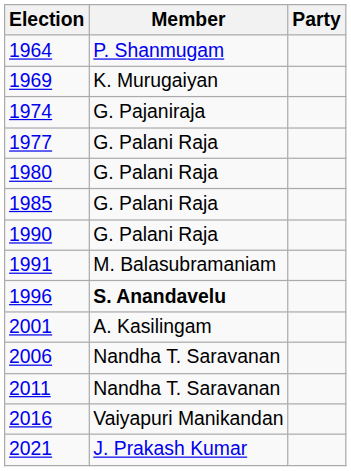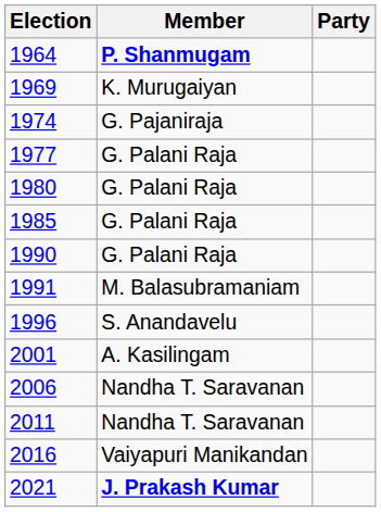1964 | Member: normal -> bold
1996 | Member: bold -> normal
2021 | Member: normal -> bold
